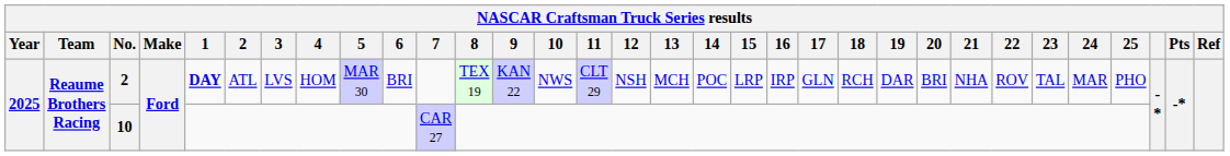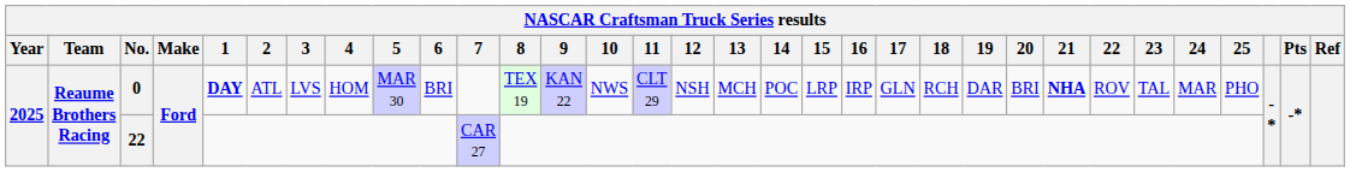row 3 | No.: 2 -> 0
row 3 | 21: normal -> bold
row 4 | No.: 10 -> 22
